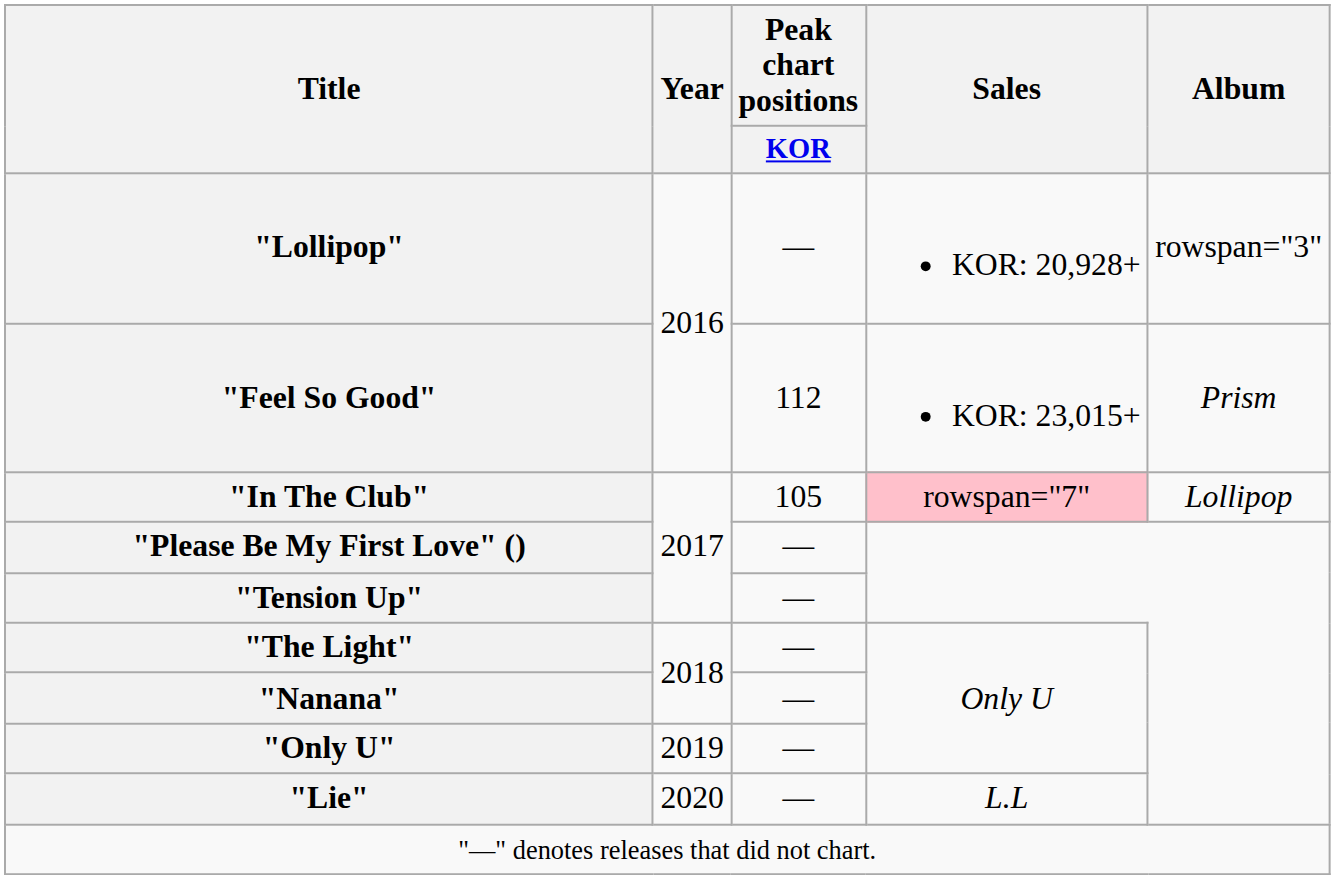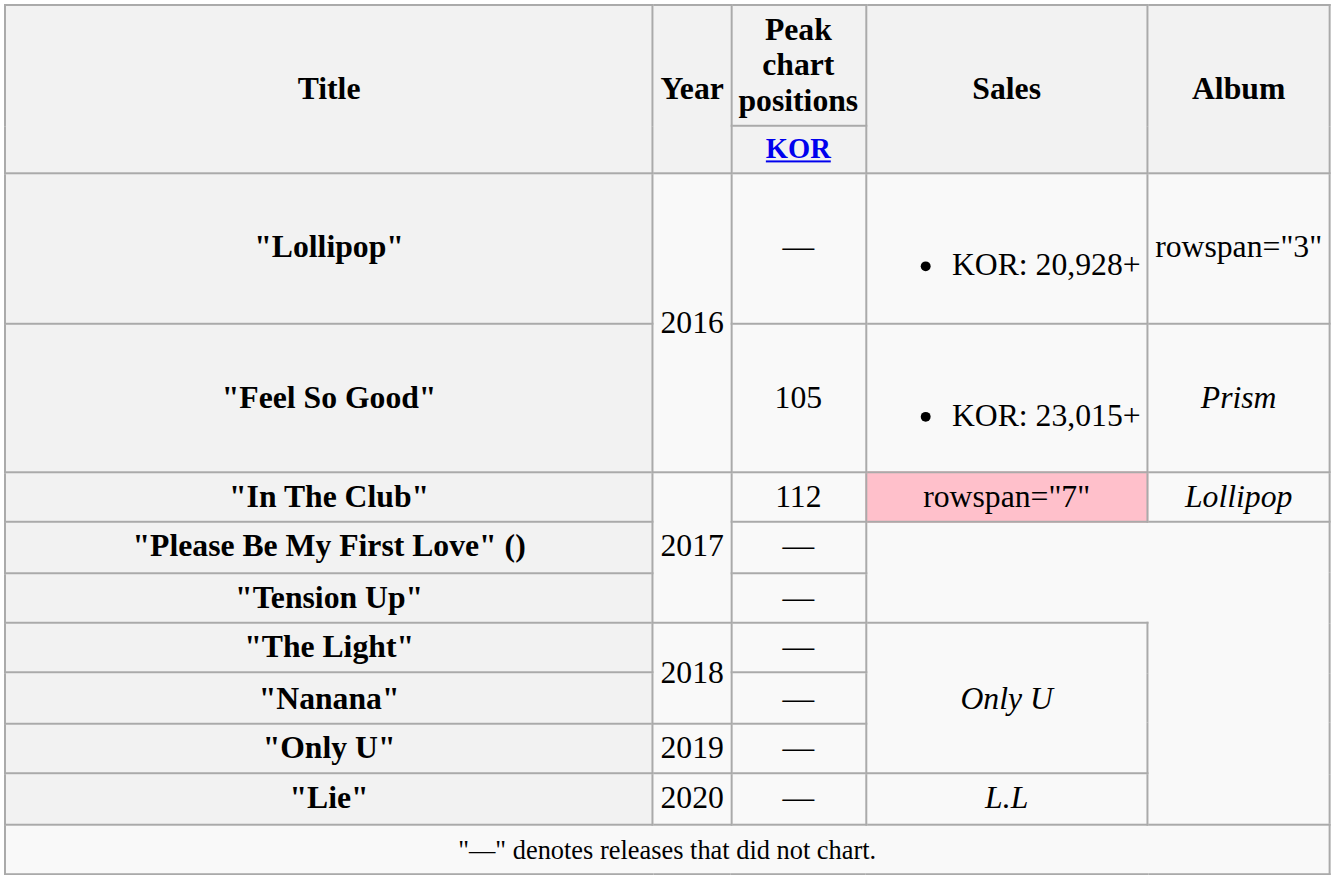"Feel So Good" | Peak chart positions / KOR: 112 -> 105
"In The Club" | Peak chart positions / KOR: 105 -> 112
